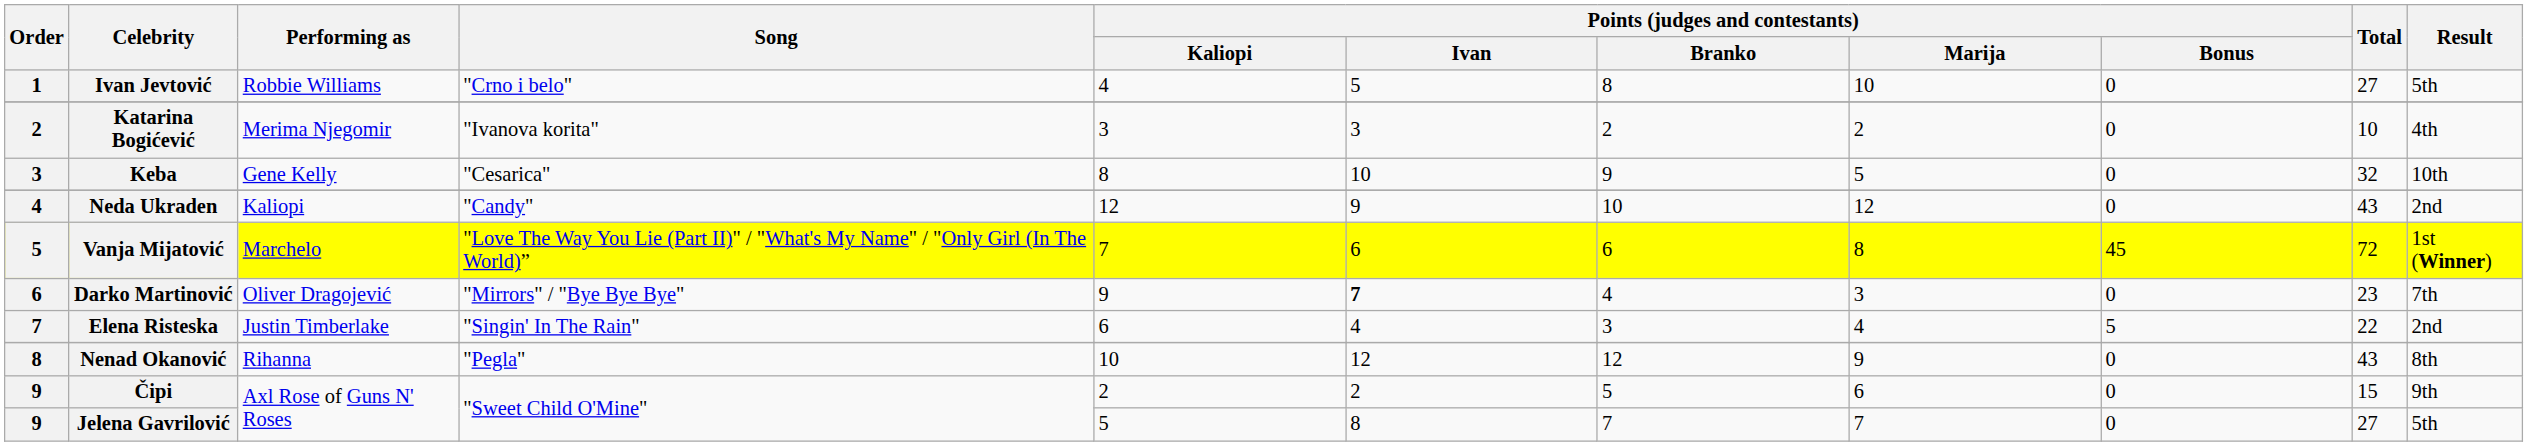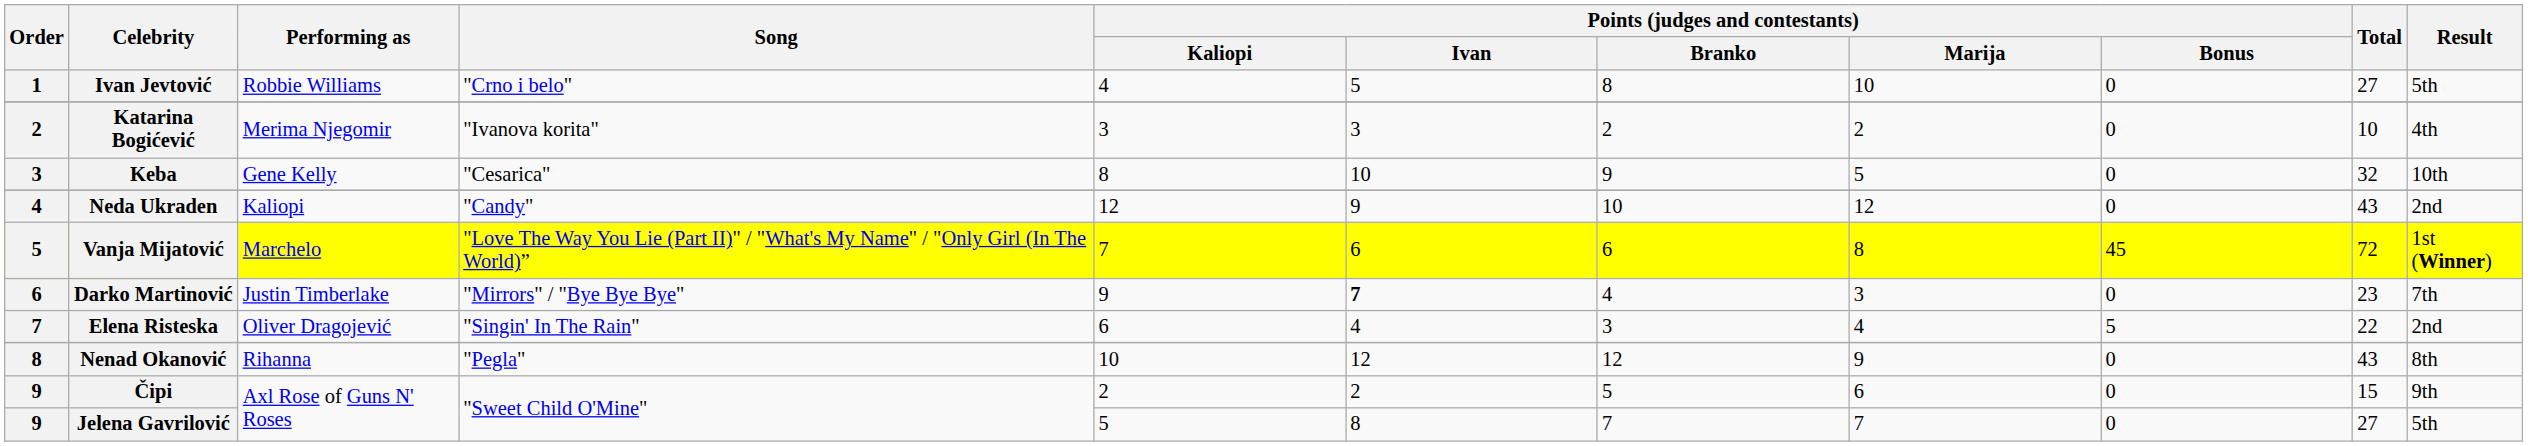Darko Martinović | Performing as: Oliver Dragojević -> Justin Timberlake
Elena Risteska | Performing as: Justin Timberlake -> Oliver Dragojević
